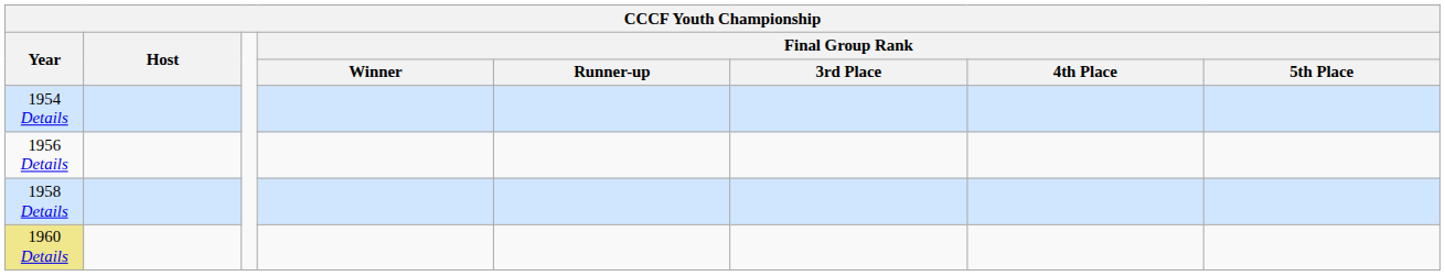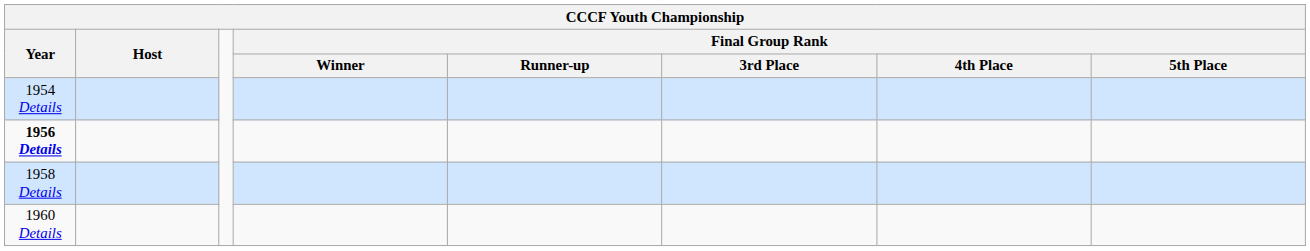1956 Details | Year: normal -> bold
1960 Details | Year: khaki background -> no background
